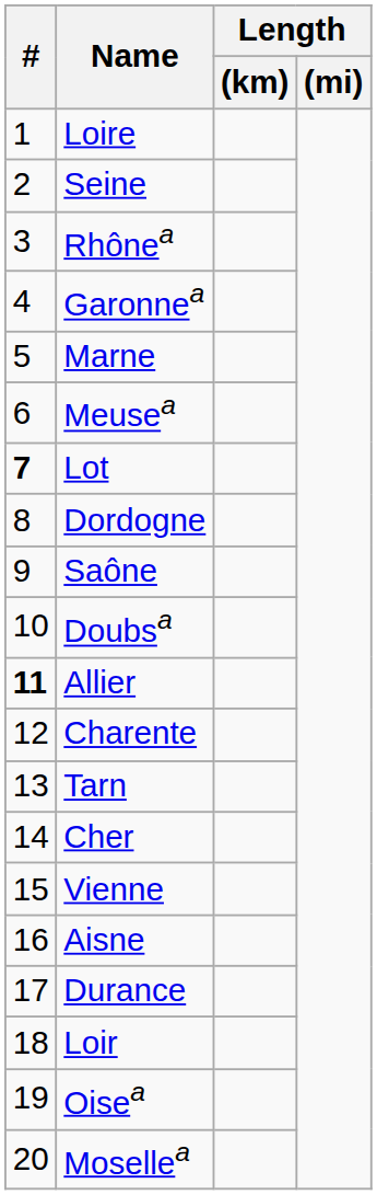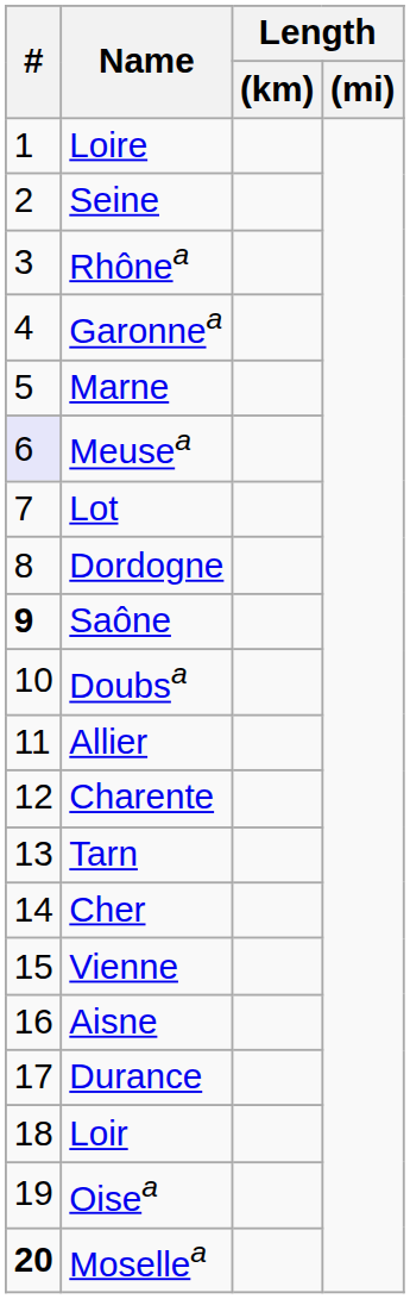Meusea | #: no background -> lavender background
Lot | #: bold -> normal
Saône | #: normal -> bold
Allier | #: bold -> normal
Mosellea | #: normal -> bold
